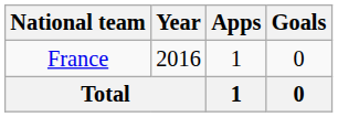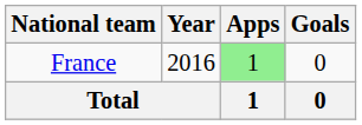France | Apps: no background -> lightgreen background
